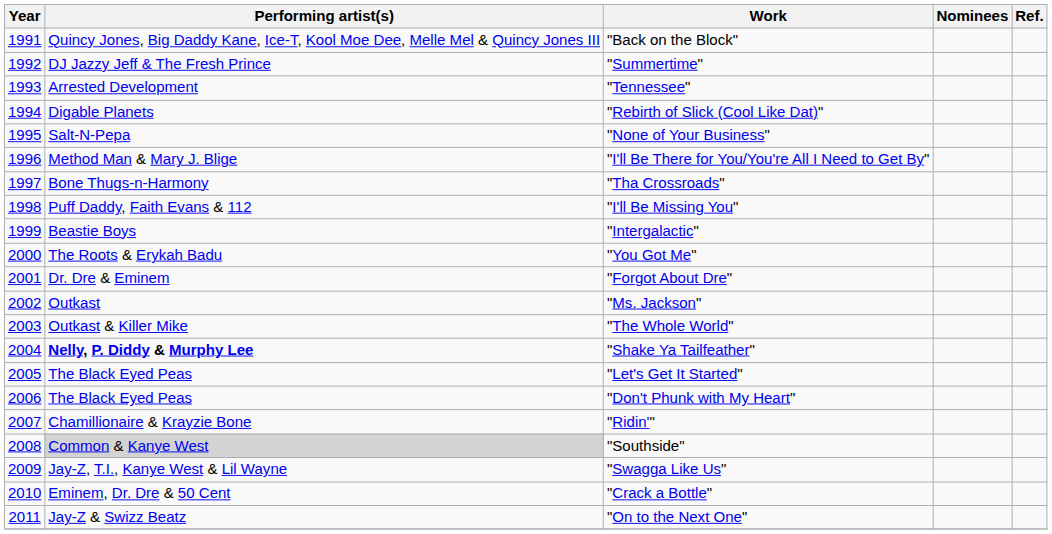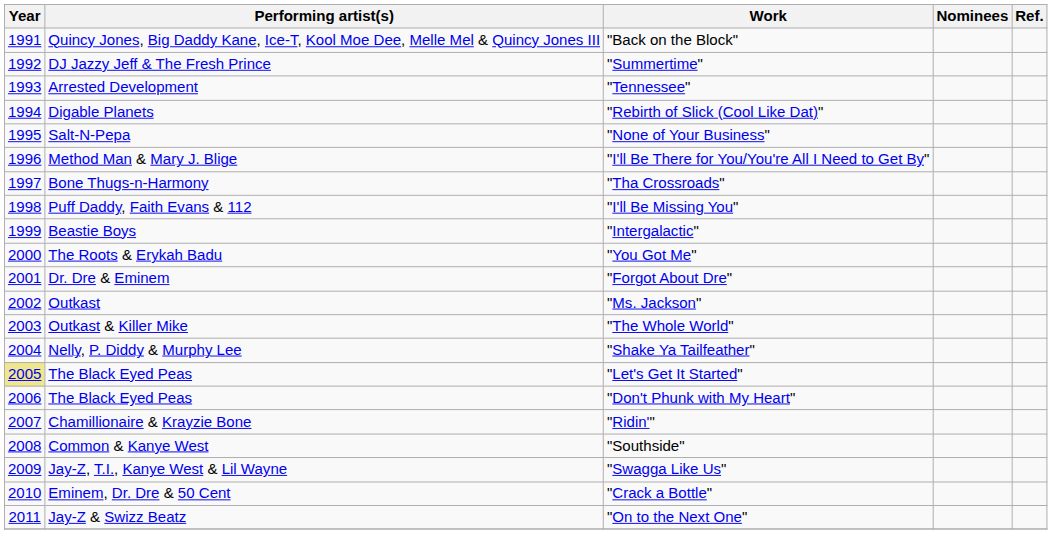"Shake Ya Tailfeather" | Performing artist(s): bold -> normal
"Let's Get It Started" | Year: no background -> khaki background
"Southside" | Performing artist(s): lightgrey background -> no background
